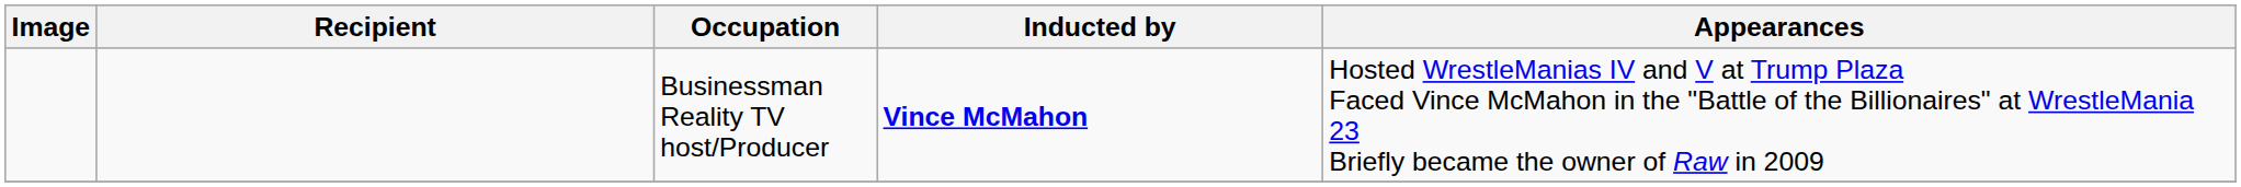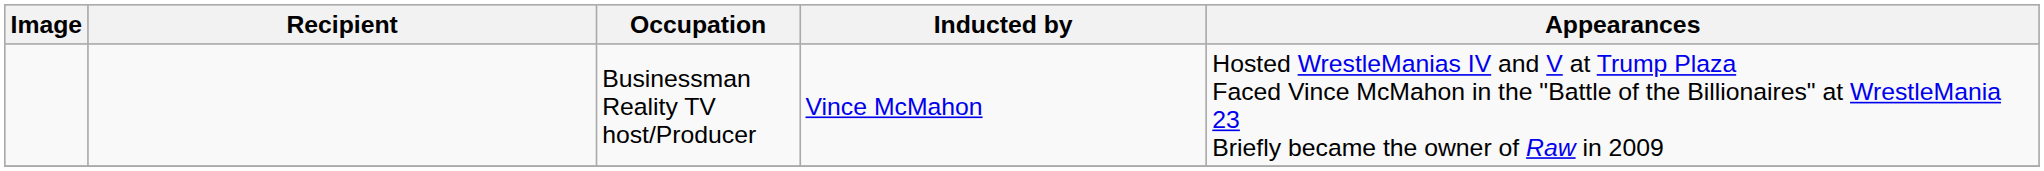Businessman Reality TV host/Producer | Inducted by: bold -> normal
